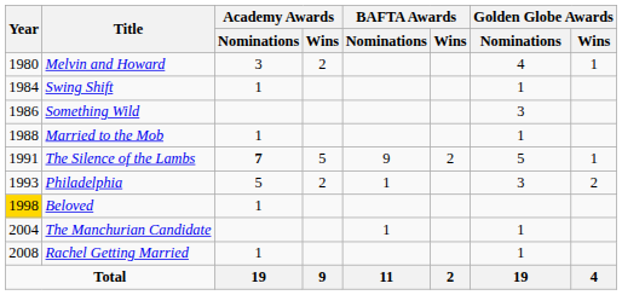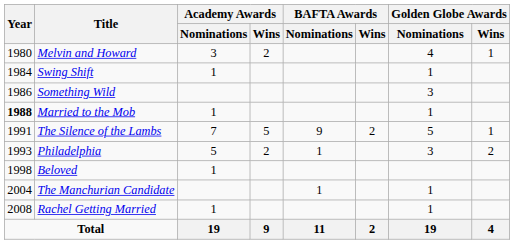Married to the Mob | Year: normal -> bold
The Silence of the Lambs | Academy Awards / Nominations: bold -> normal
Beloved | Year: gold background -> no background
